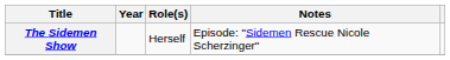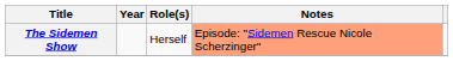The Sidemen Show | Notes: no background -> lightsalmon background
